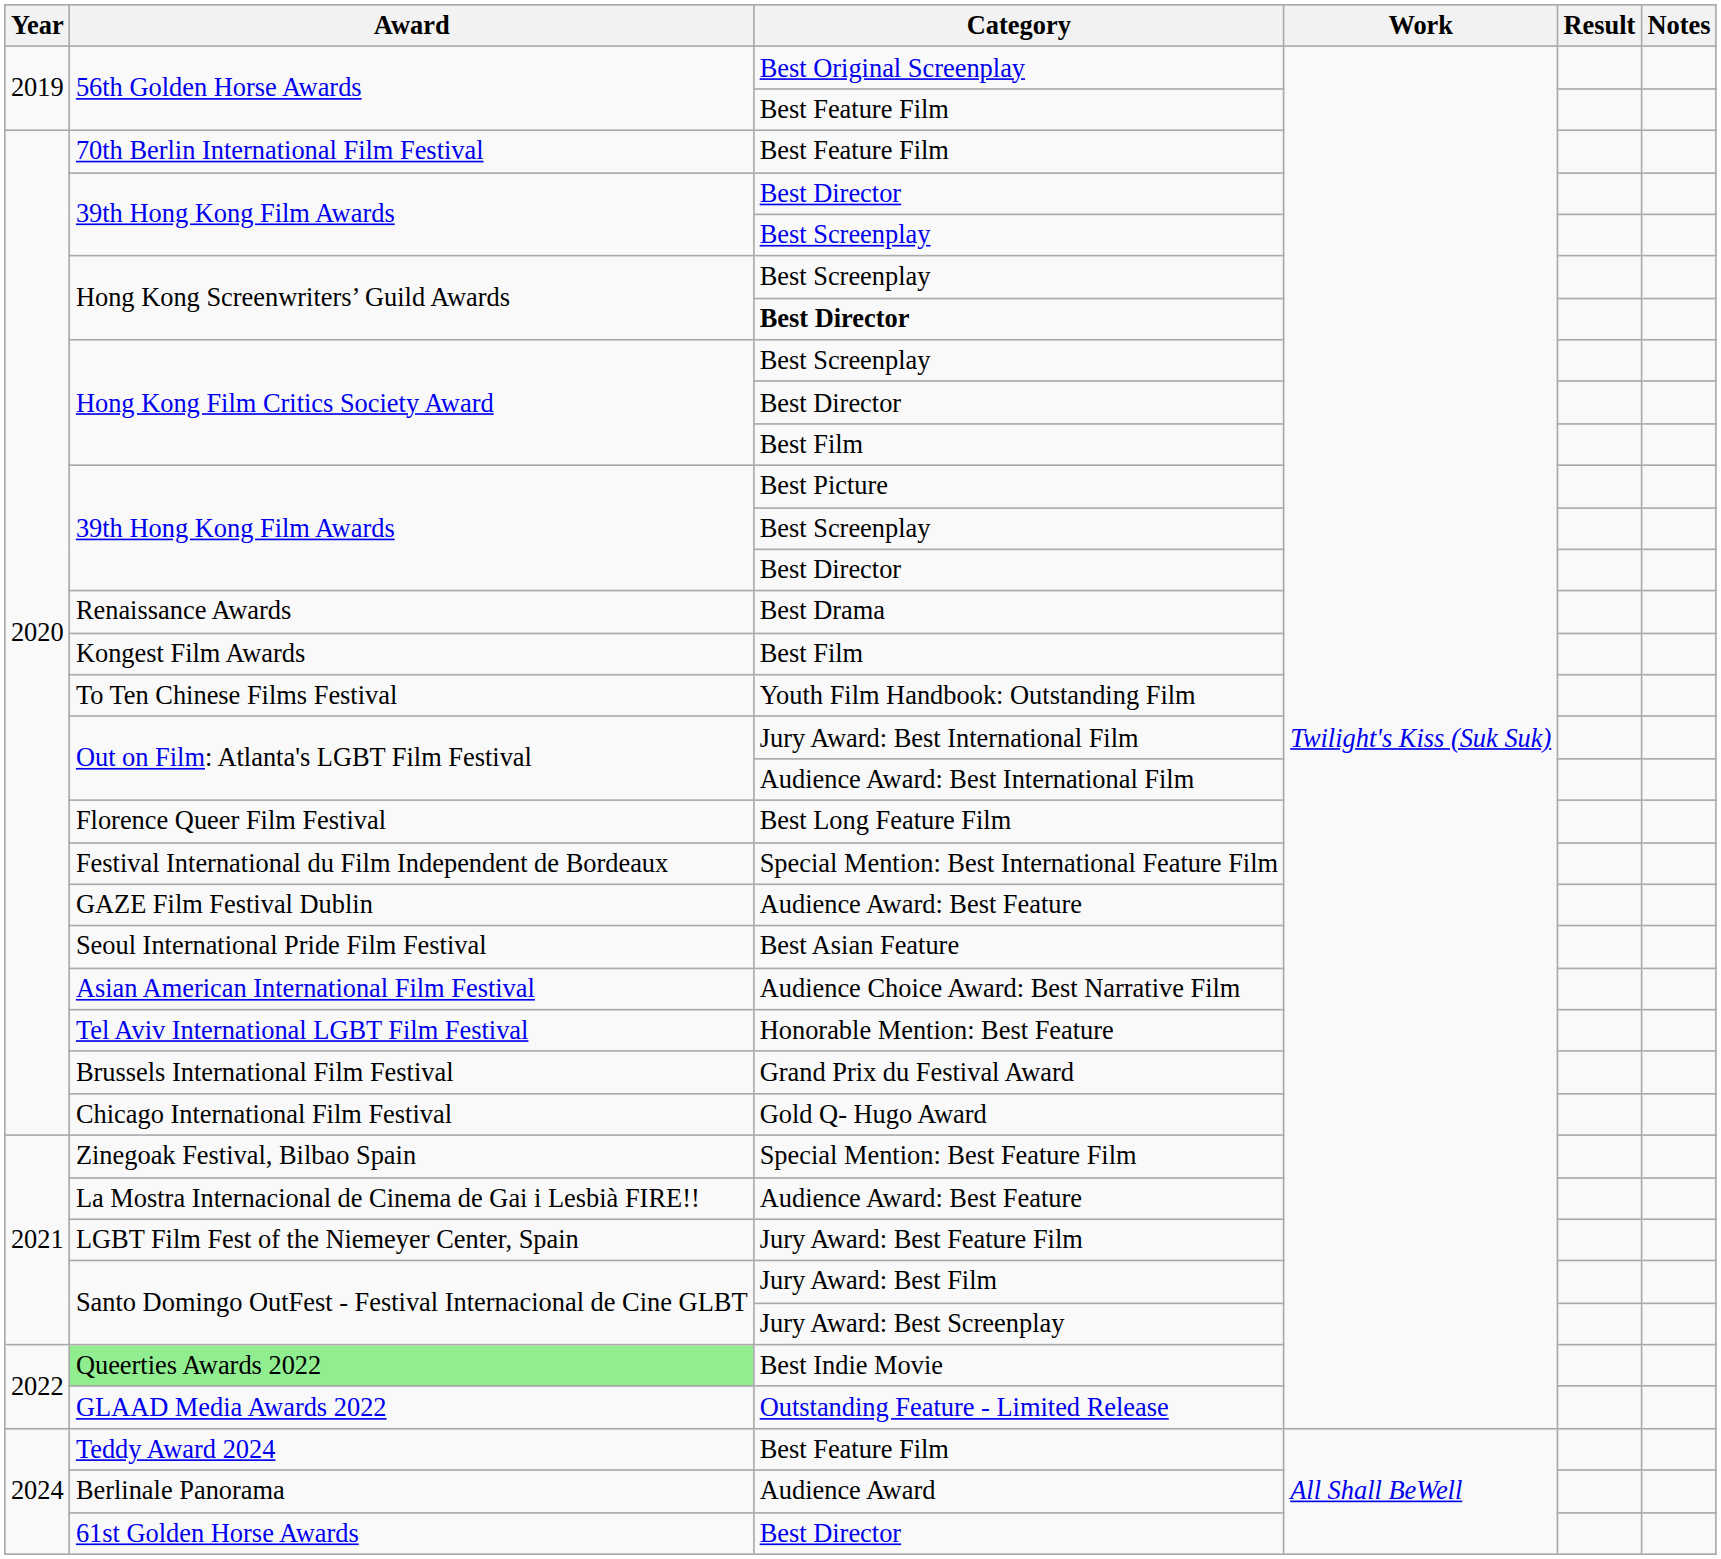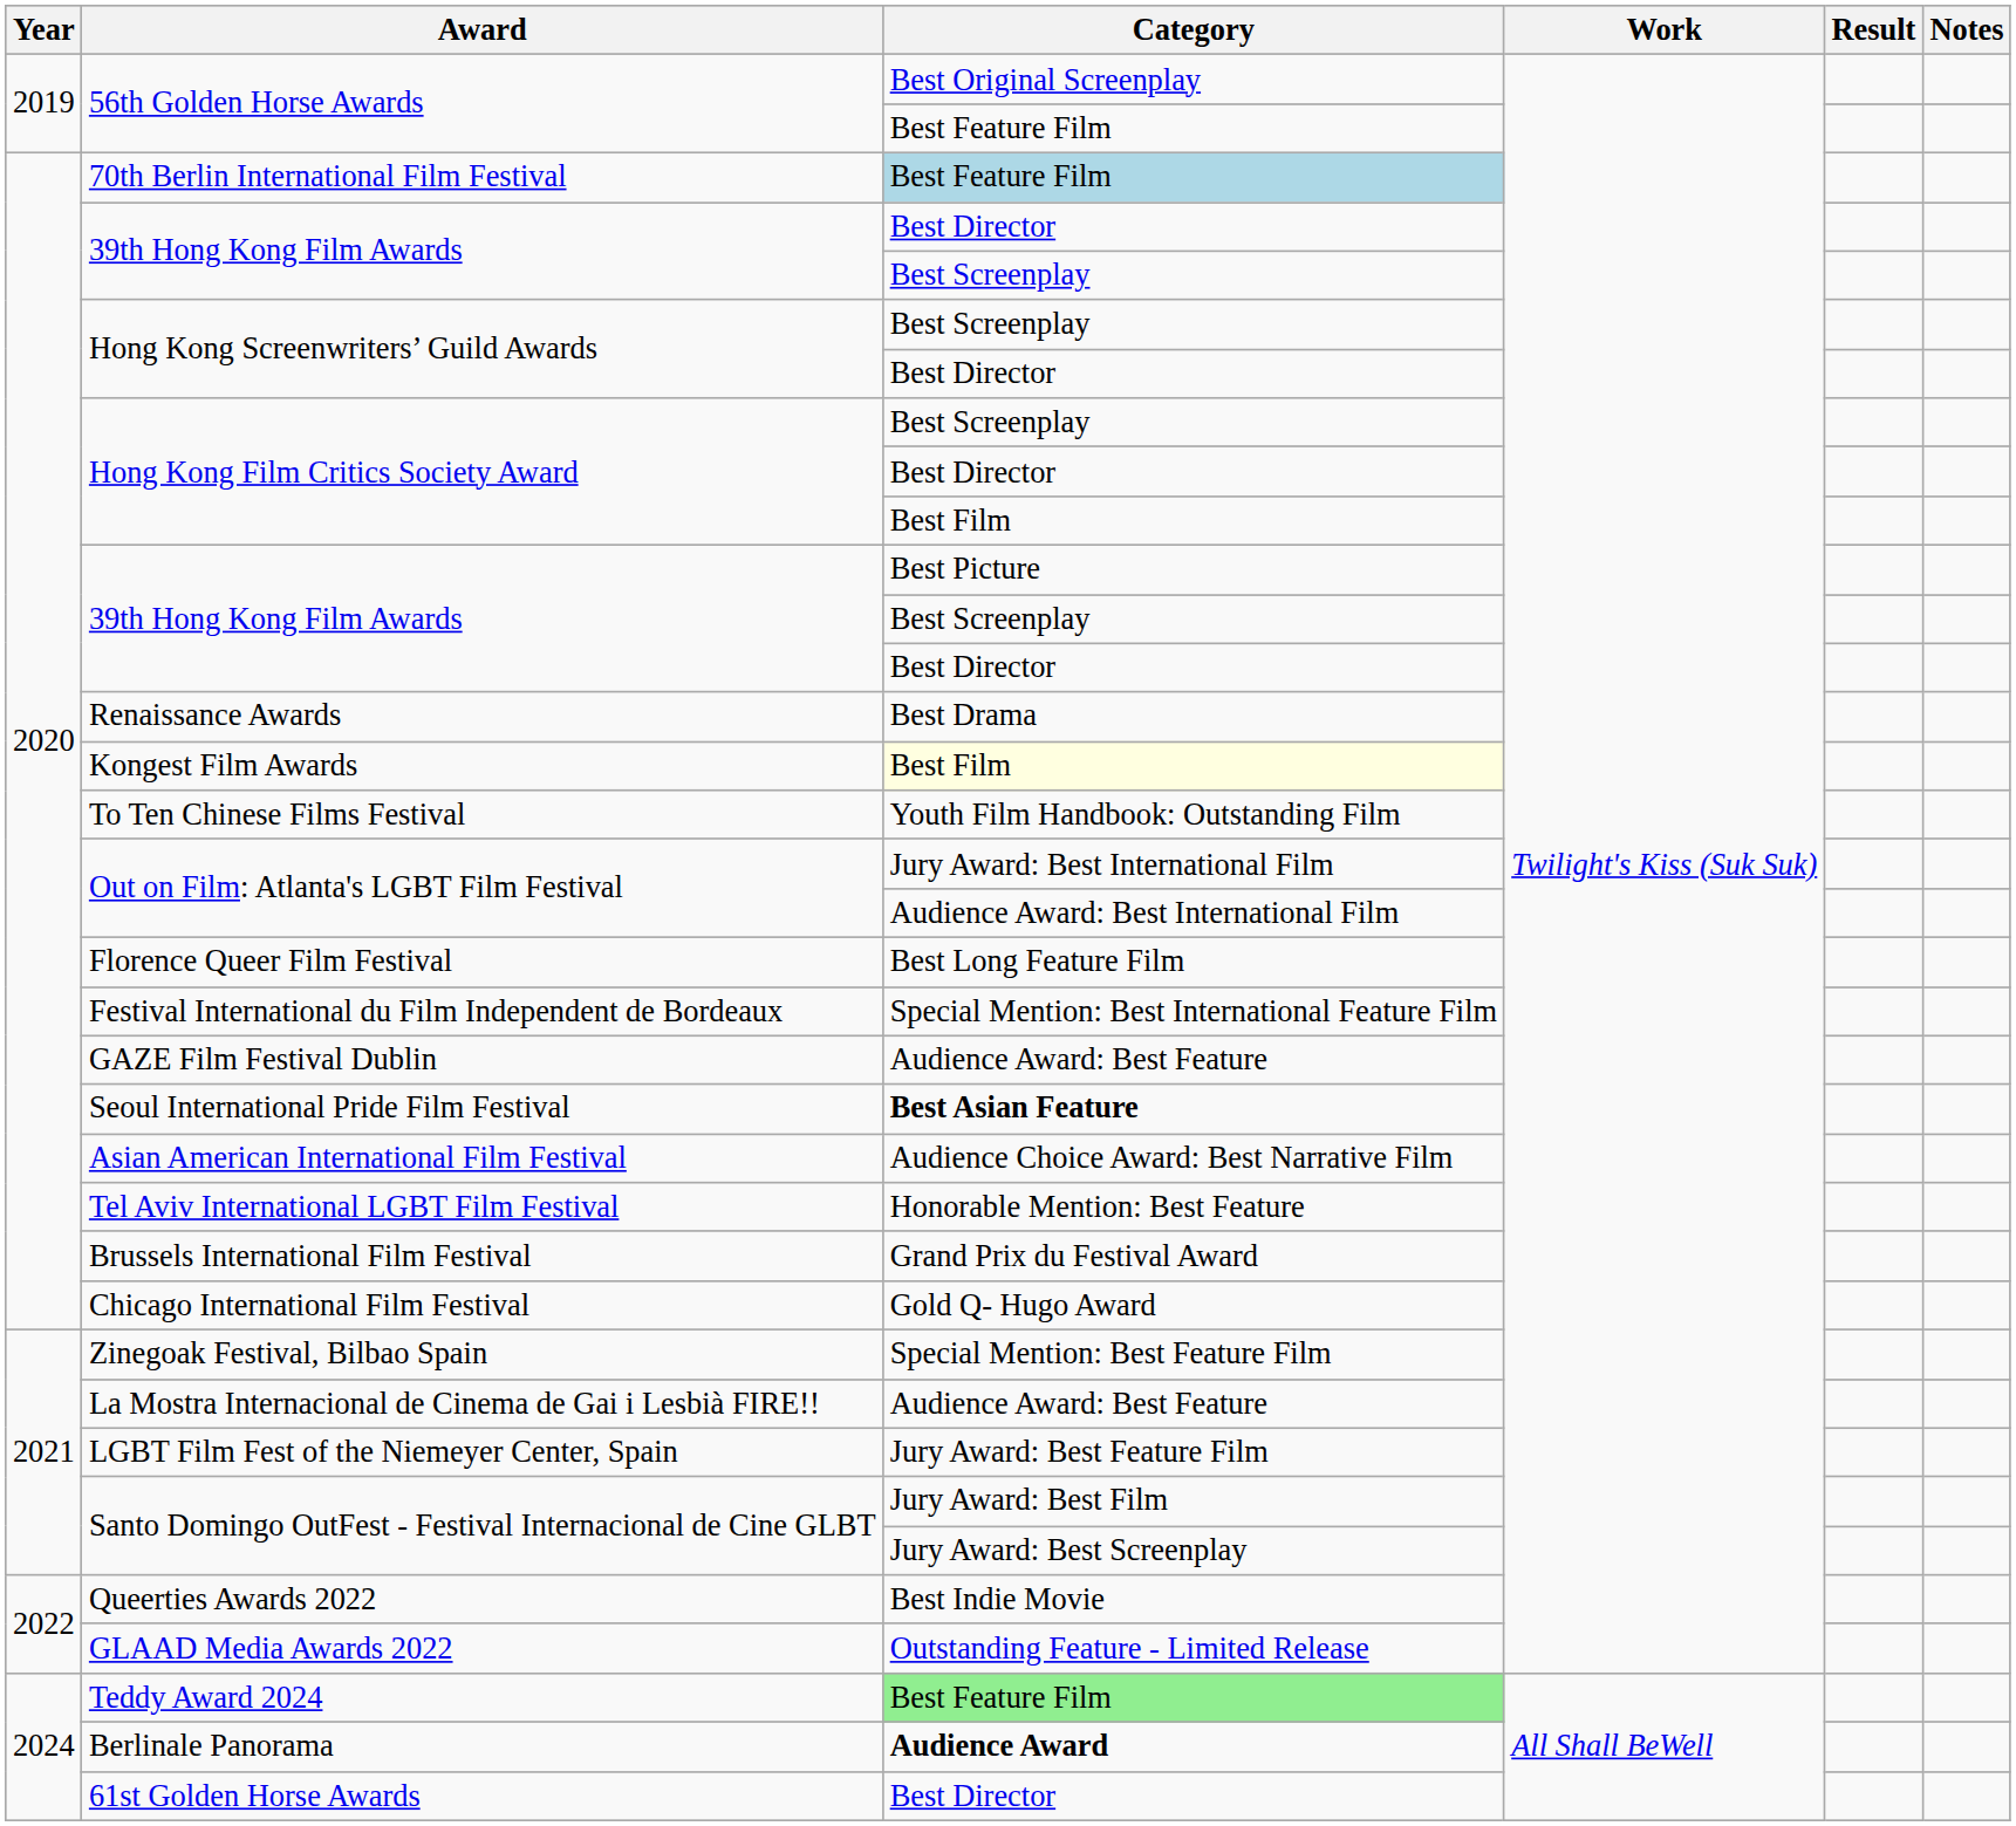70th Berlin International Film Festival | Category: no background -> lightblue background
Hong Kong Screenwriters’ Guild Awards / Best Director | Category: bold -> normal
Kongest Film Awards | Category: no background -> lightyellow background
Seoul International Pride Film Festival | Category: normal -> bold
Queerties Awards 2022 | Award: lightgreen background -> no background
Teddy Award 2024 | Category: no background -> lightgreen background
Berlinale Panorama | Category: normal -> bold
